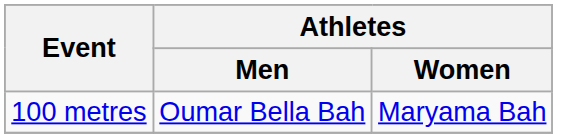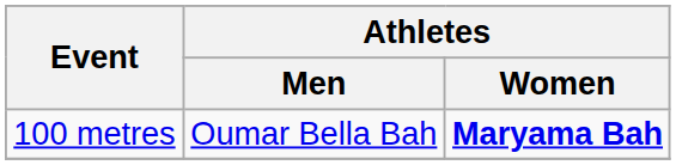100 metres | Athletes / Women: normal -> bold
